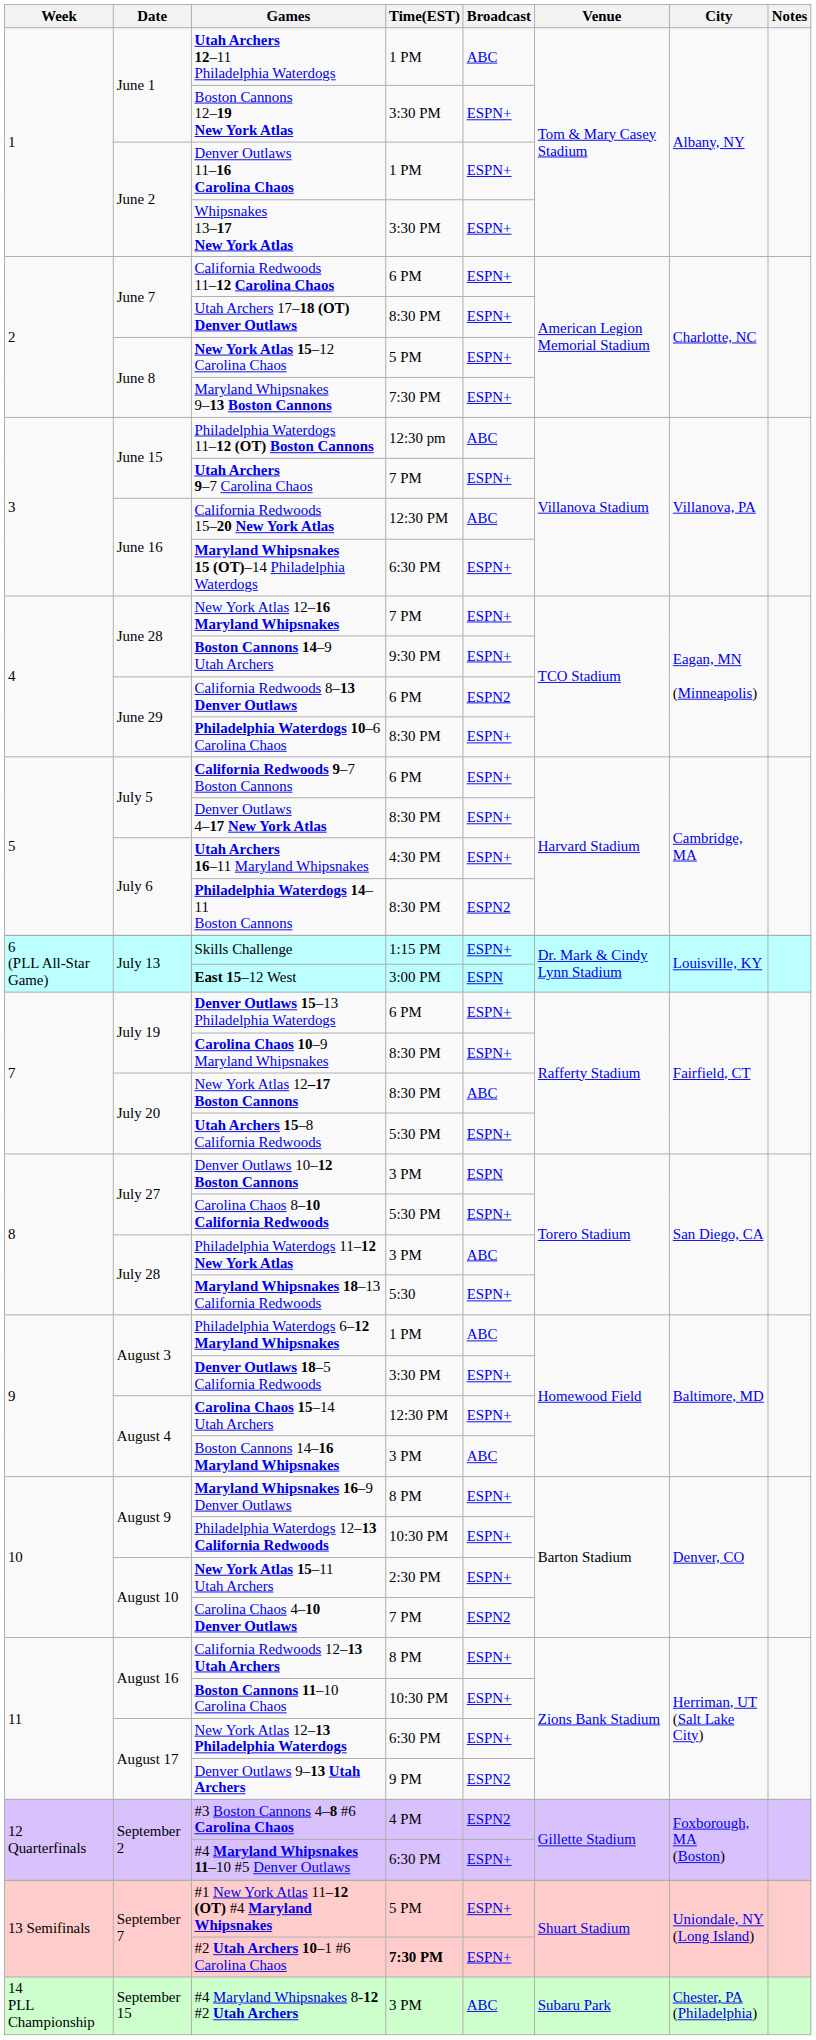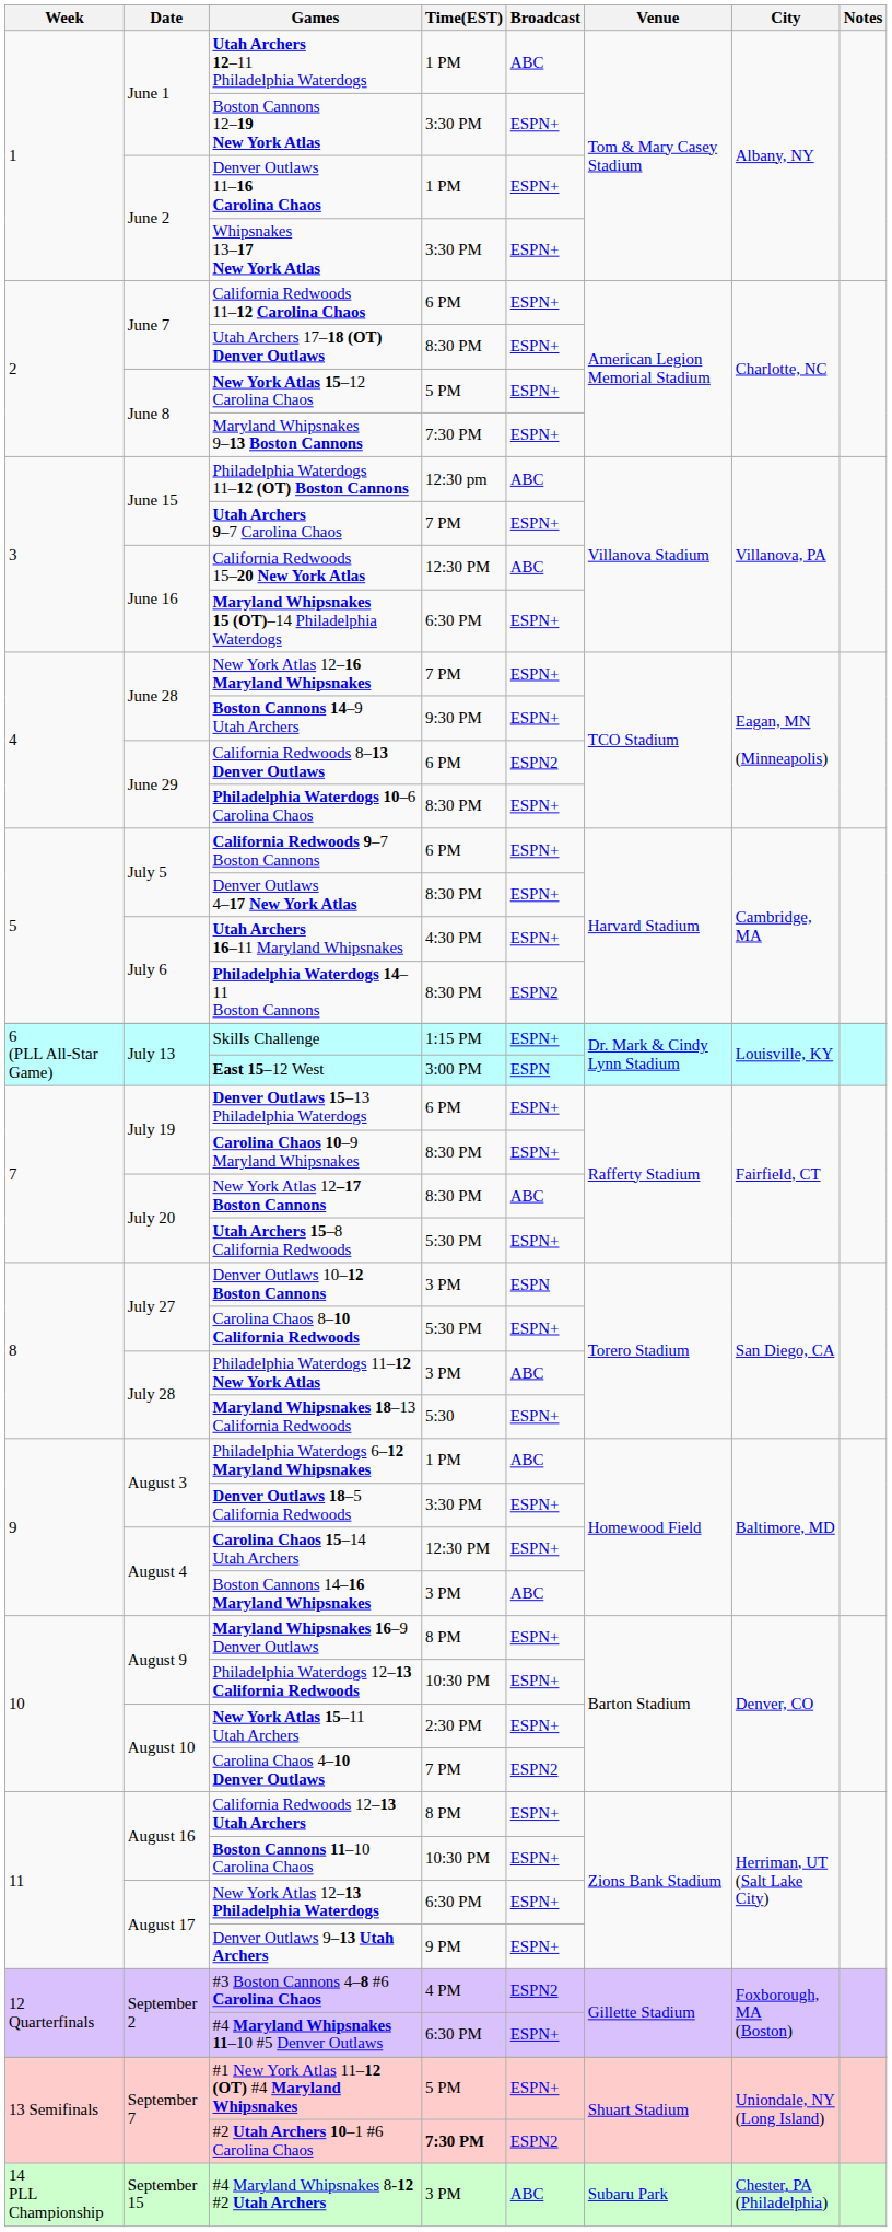Denver Outlaws 9–13 Utah Archers | Broadcast: ESPN2 -> ESPN+
#2 Utah Archers 10–1 #6 Carolina Chaos | Broadcast: ESPN+ -> ESPN2
